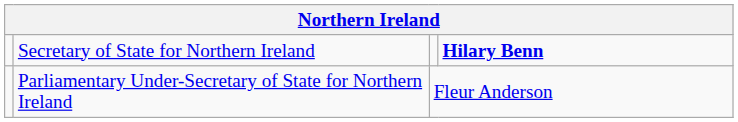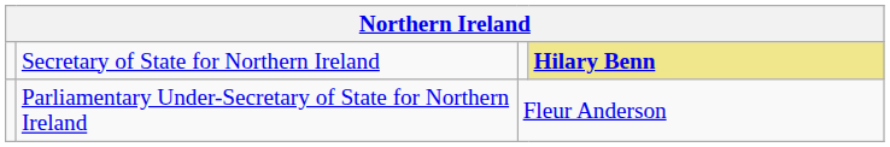Secretary of State for Northern Ireland | column 4: no background -> khaki background
